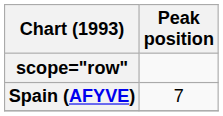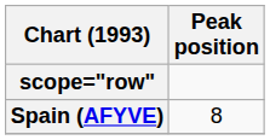Spain (AFYVE) | Peak position: 7 -> 8
